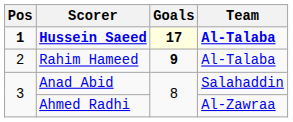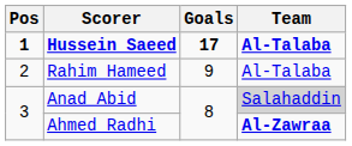Hussein Saeed | Goals: lightyellow background -> no background
Rahim Hameed | Goals: bold -> normal
Anad Abid | Team: no background -> lightgrey background
Ahmed Radhi | Team: normal -> bold
